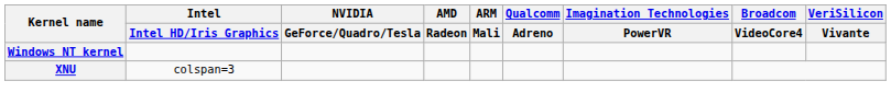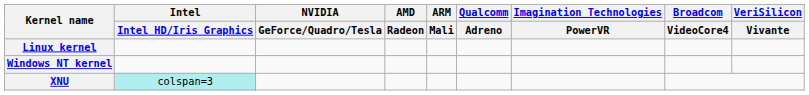+ row: Linux kernel
XNU | Intel / Intel HD/Iris Graphics: no background -> paleturquoise background
